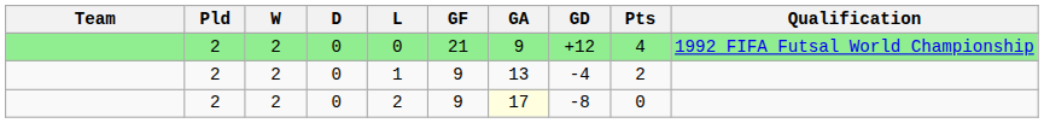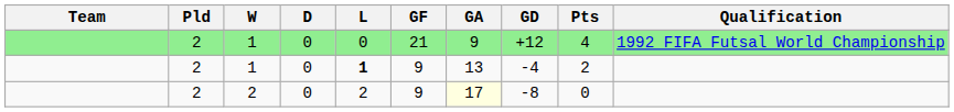row 2 | W: 2 -> 1
row 3 | W: 2 -> 1
row 3 | L: normal -> bold
